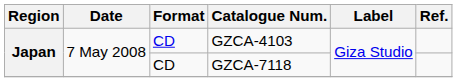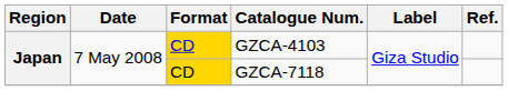GZCA-4103 | Format: no background -> gold background
GZCA-7118 | Format: no background -> gold background
